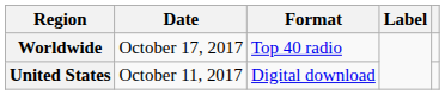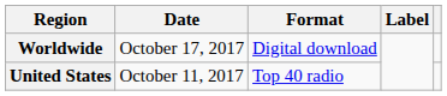Worldwide | Format: Top 40 radio -> Digital download
United States | Format: Digital download -> Top 40 radio
